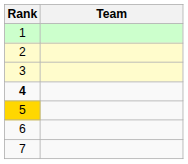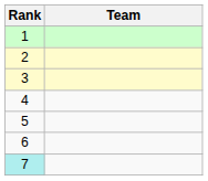4 | Rank: bold -> normal
5 | Rank: gold background -> no background
7 | Rank: no background -> paleturquoise background
